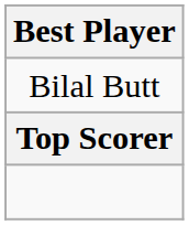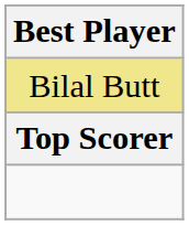row 2 | column 1: no background -> khaki background
